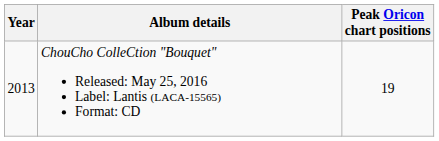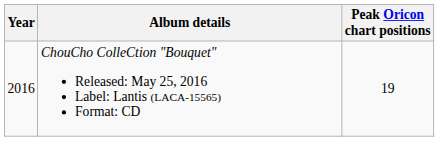row 2 | Year: 2013 -> 2016
